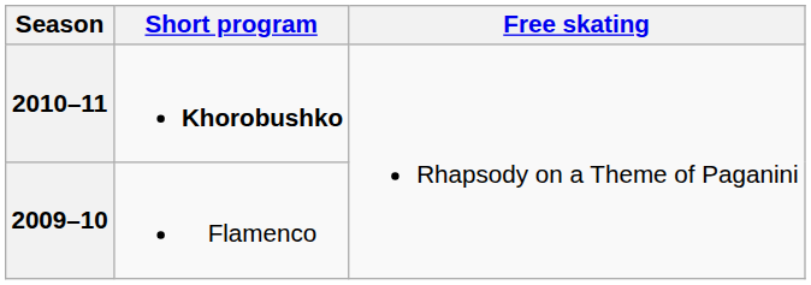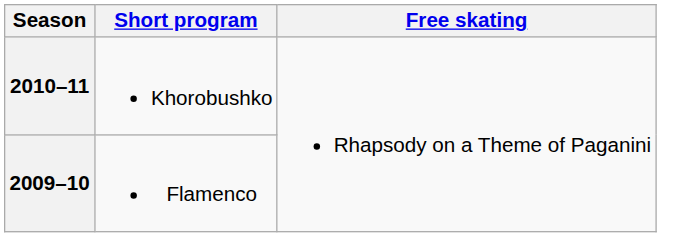2010–11 | Short program: bold -> normal
